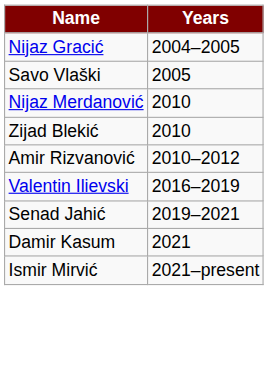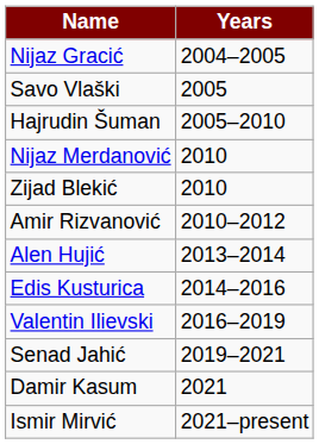+ row: Hajrudin Šuman | 2005–2010
+ row: Alen Hujić | 2013–2014
+ row: Edis Kusturica | 2014–2016
